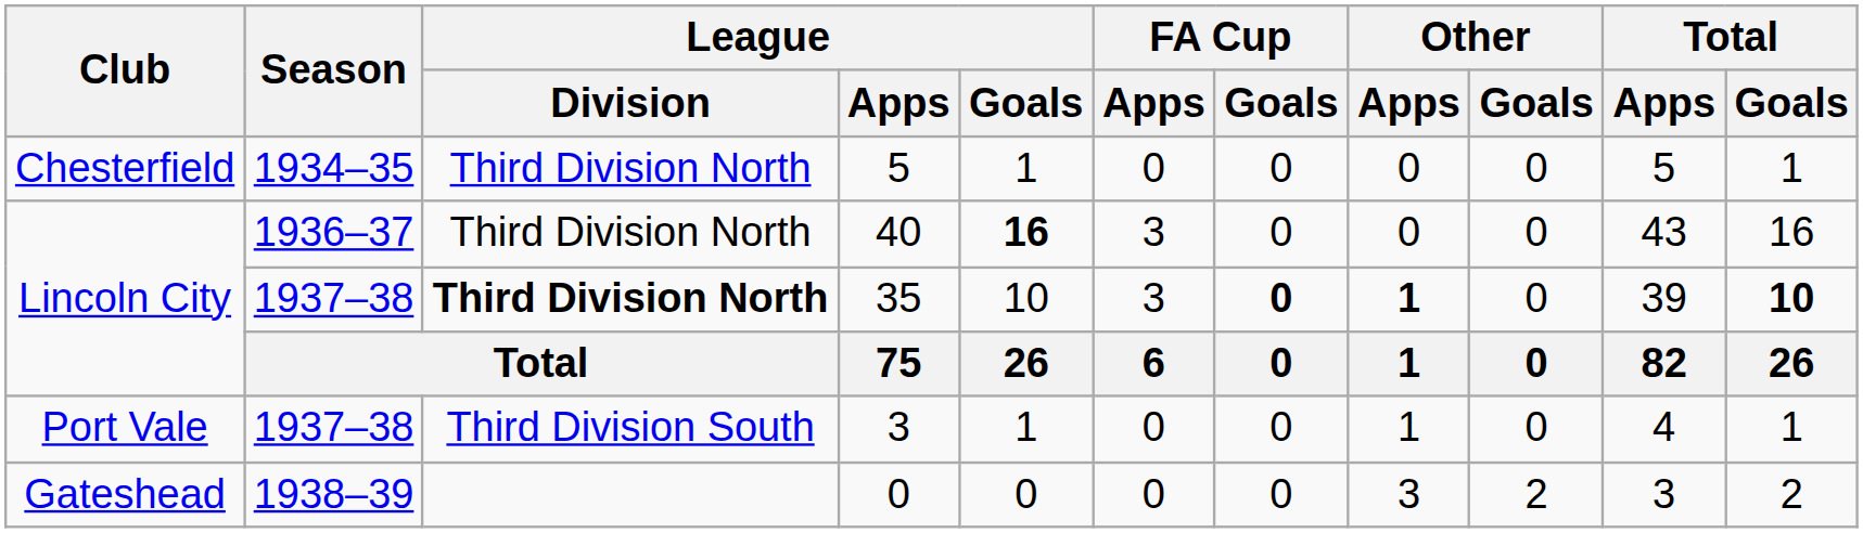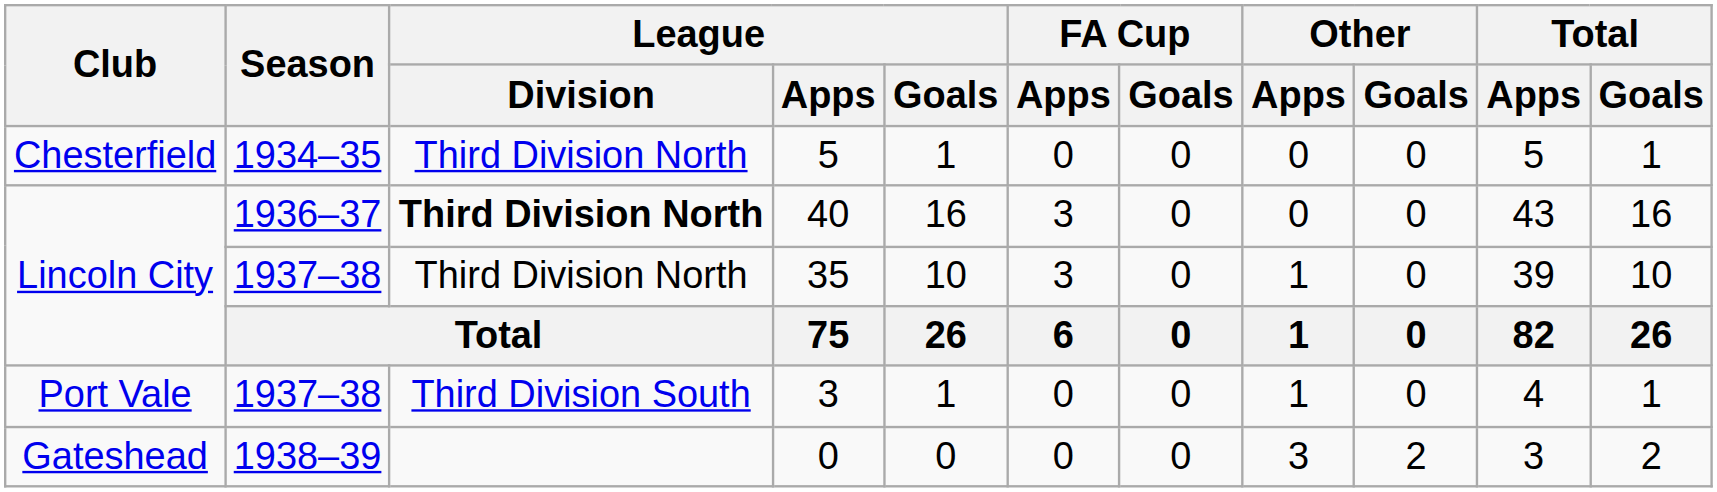40 | League / Division: normal -> bold
40 | League / Goals: bold -> normal
35 | League / Division: bold -> normal
35 | FA Cup / Goals: bold -> normal
35 | Other / Apps: bold -> normal
35 | Total / Goals: bold -> normal
